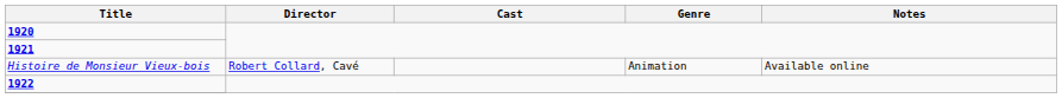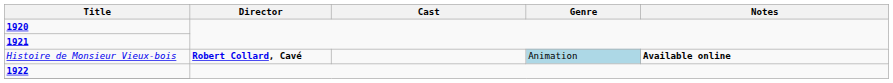Histoire de Monsieur Vieux-bois | Director: normal -> bold
Histoire de Monsieur Vieux-bois | Genre: no background -> lightblue background
Histoire de Monsieur Vieux-bois | Notes: normal -> bold
